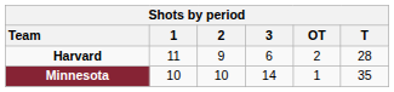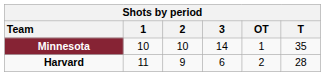rows swapped: Harvard <-> Minnesota
